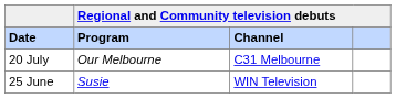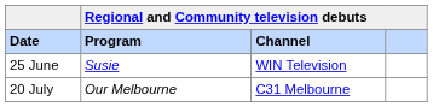rows swapped: 25 June <-> 20 July
